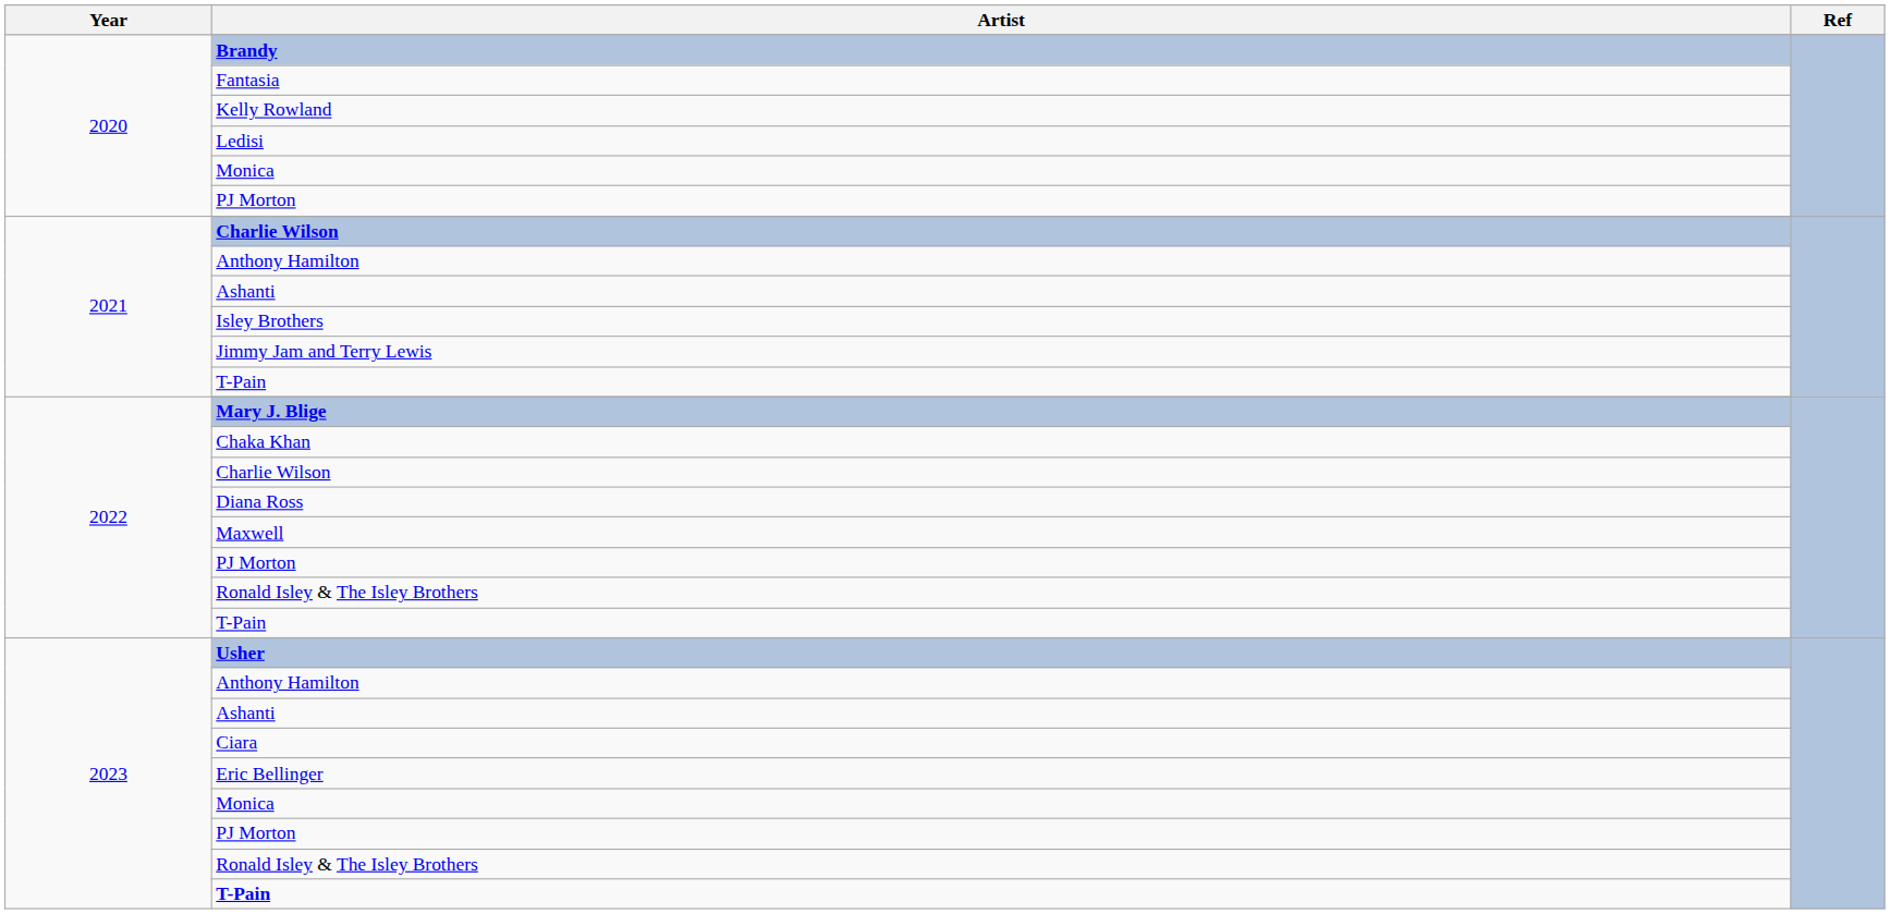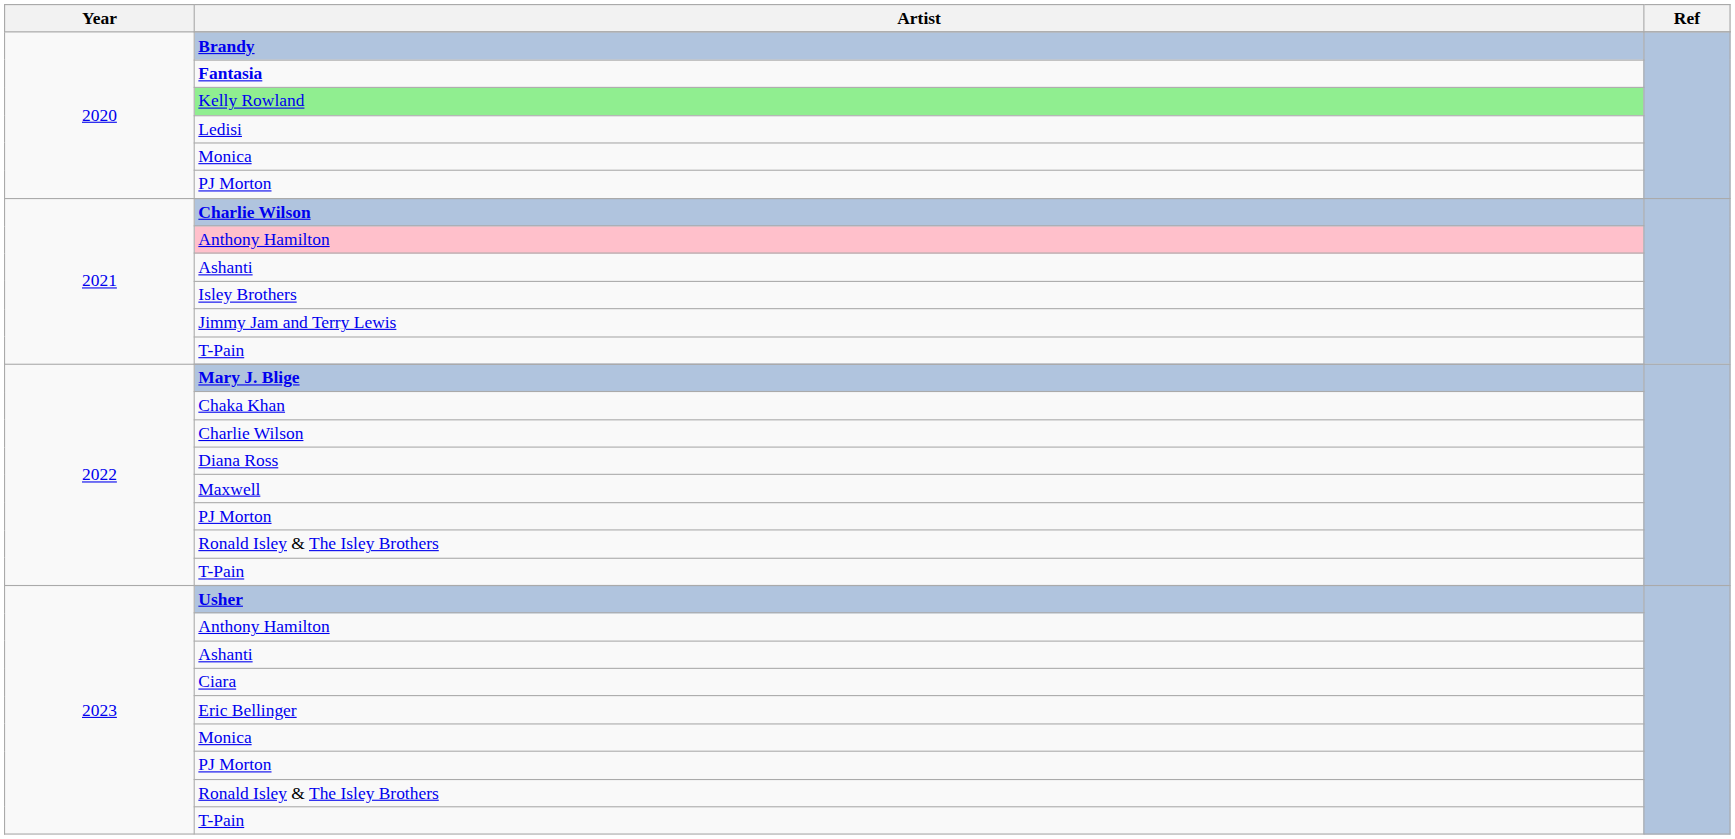Fantasia | Artist: normal -> bold
Kelly Rowland | Artist: no background -> lightgreen background
2021 / Anthony Hamilton | Artist: no background -> pink background
2023 / T-Pain | Artist: bold -> normal
